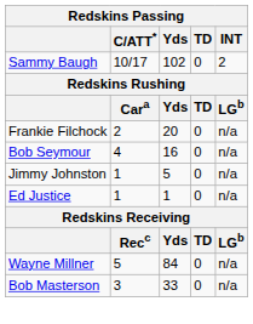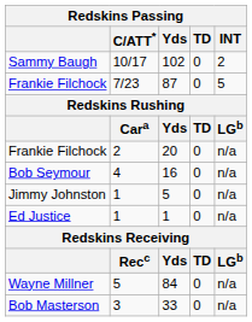+ row: Frankie Filchock | 7/23 | 87 | 0 | 5
